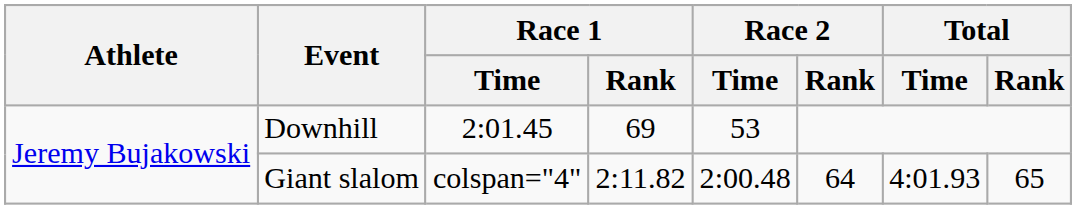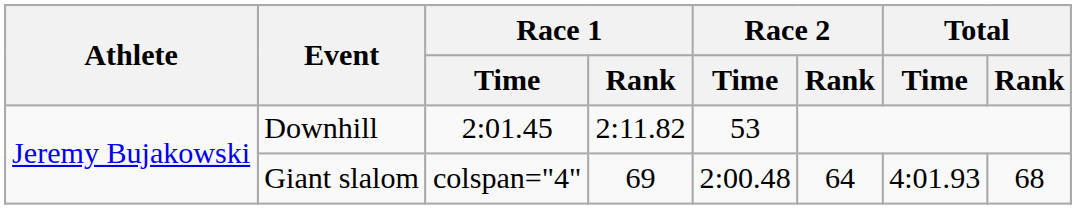Downhill | Race 1 / Rank: 69 -> 2:11.82
Giant slalom | Race 1 / Rank: 2:11.82 -> 69
Giant slalom | Total / Rank: 65 -> 68
